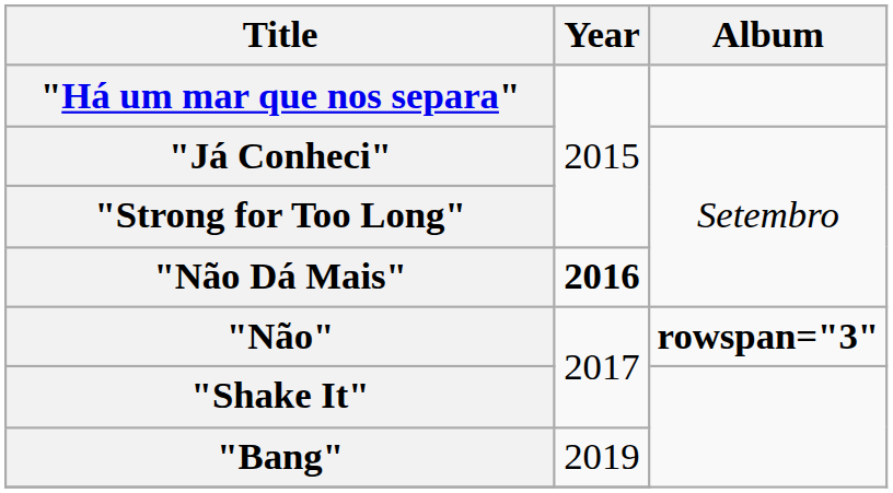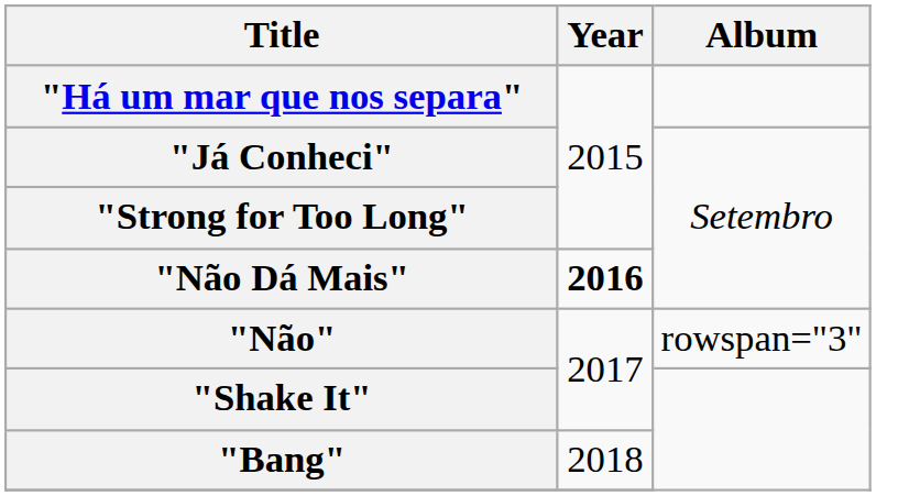"Não" | Album: bold -> normal
"Bang" | Year: 2019 -> 2018
